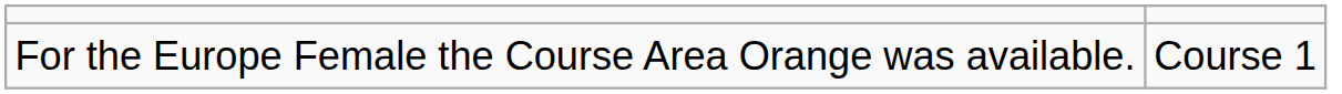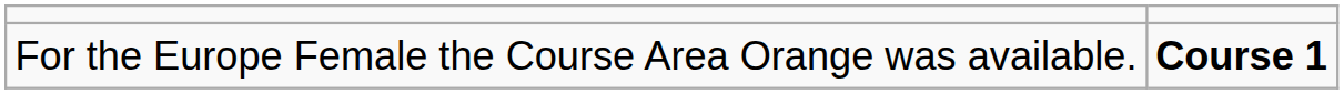For the Europe Female the Course Area Orange was available. | column 2: normal -> bold
